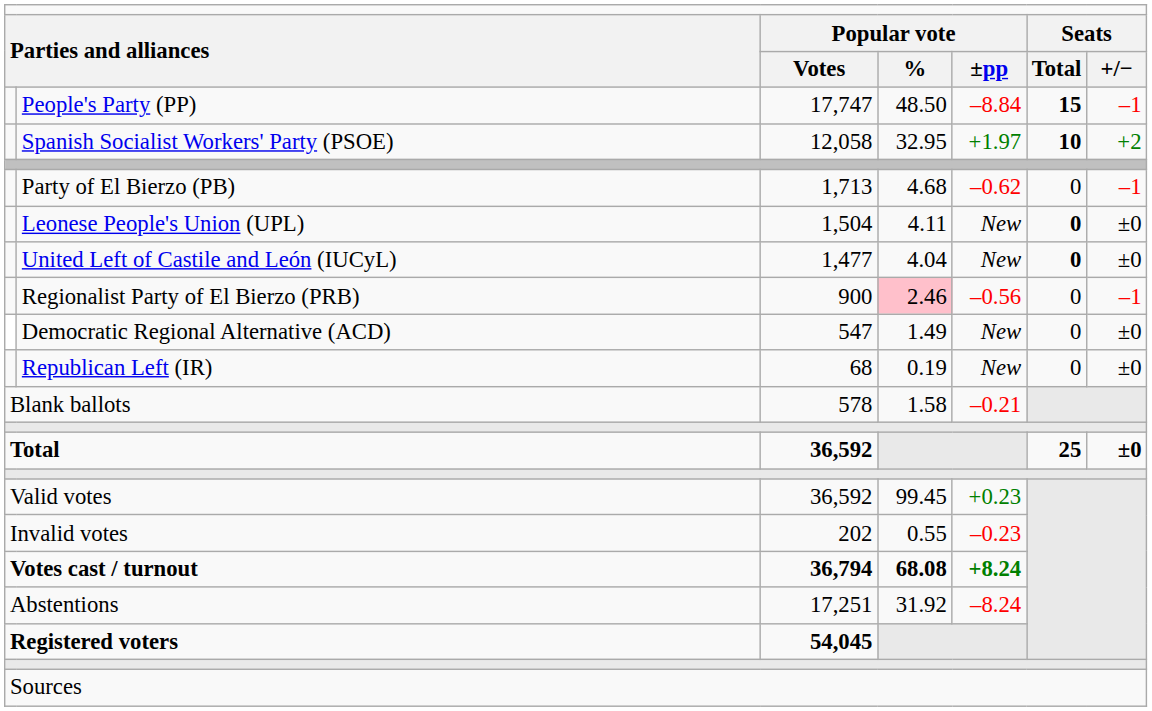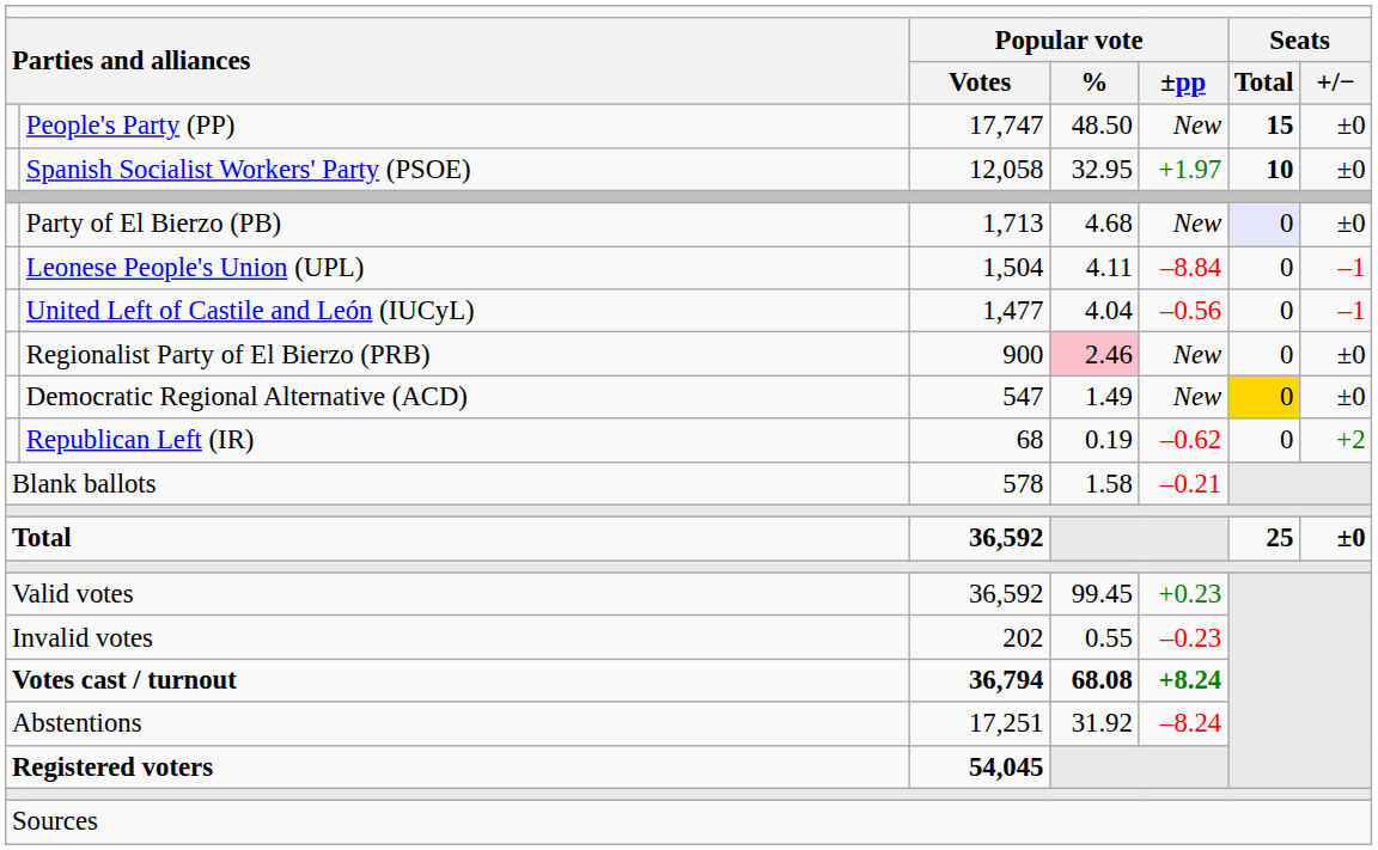People's Party (PP) | column 5: –8.84 -> New
People's Party (PP) | column 7: –1 -> ±0
Spanish Socialist Workers' Party (PSOE) | column 7: +2 -> ±0
Party of El Bierzo (PB) | column 5: –0.62 -> New
Party of El Bierzo (PB) | column 6: no background -> lavender background
Party of El Bierzo (PB) | column 7: –1 -> ±0
Leonese People's Union (UPL) | column 5: New -> –8.84
Leonese People's Union (UPL) | column 6: bold -> normal
Leonese People's Union (UPL) | column 7: ±0 -> –1
United Left of Castile and León (IUCyL) | column 5: New -> –0.56
United Left of Castile and León (IUCyL) | column 6: bold -> normal
United Left of Castile and León (IUCyL) | column 7: ±0 -> –1
Regionalist Party of El Bierzo (PRB) | column 5: –0.56 -> New
Regionalist Party of El Bierzo (PRB) | column 7: –1 -> ±0
Democratic Regional Alternative (ACD) | column 6: no background -> gold background
Republican Left (IR) | column 5: New -> –0.62
Republican Left (IR) | column 7: ±0 -> +2
